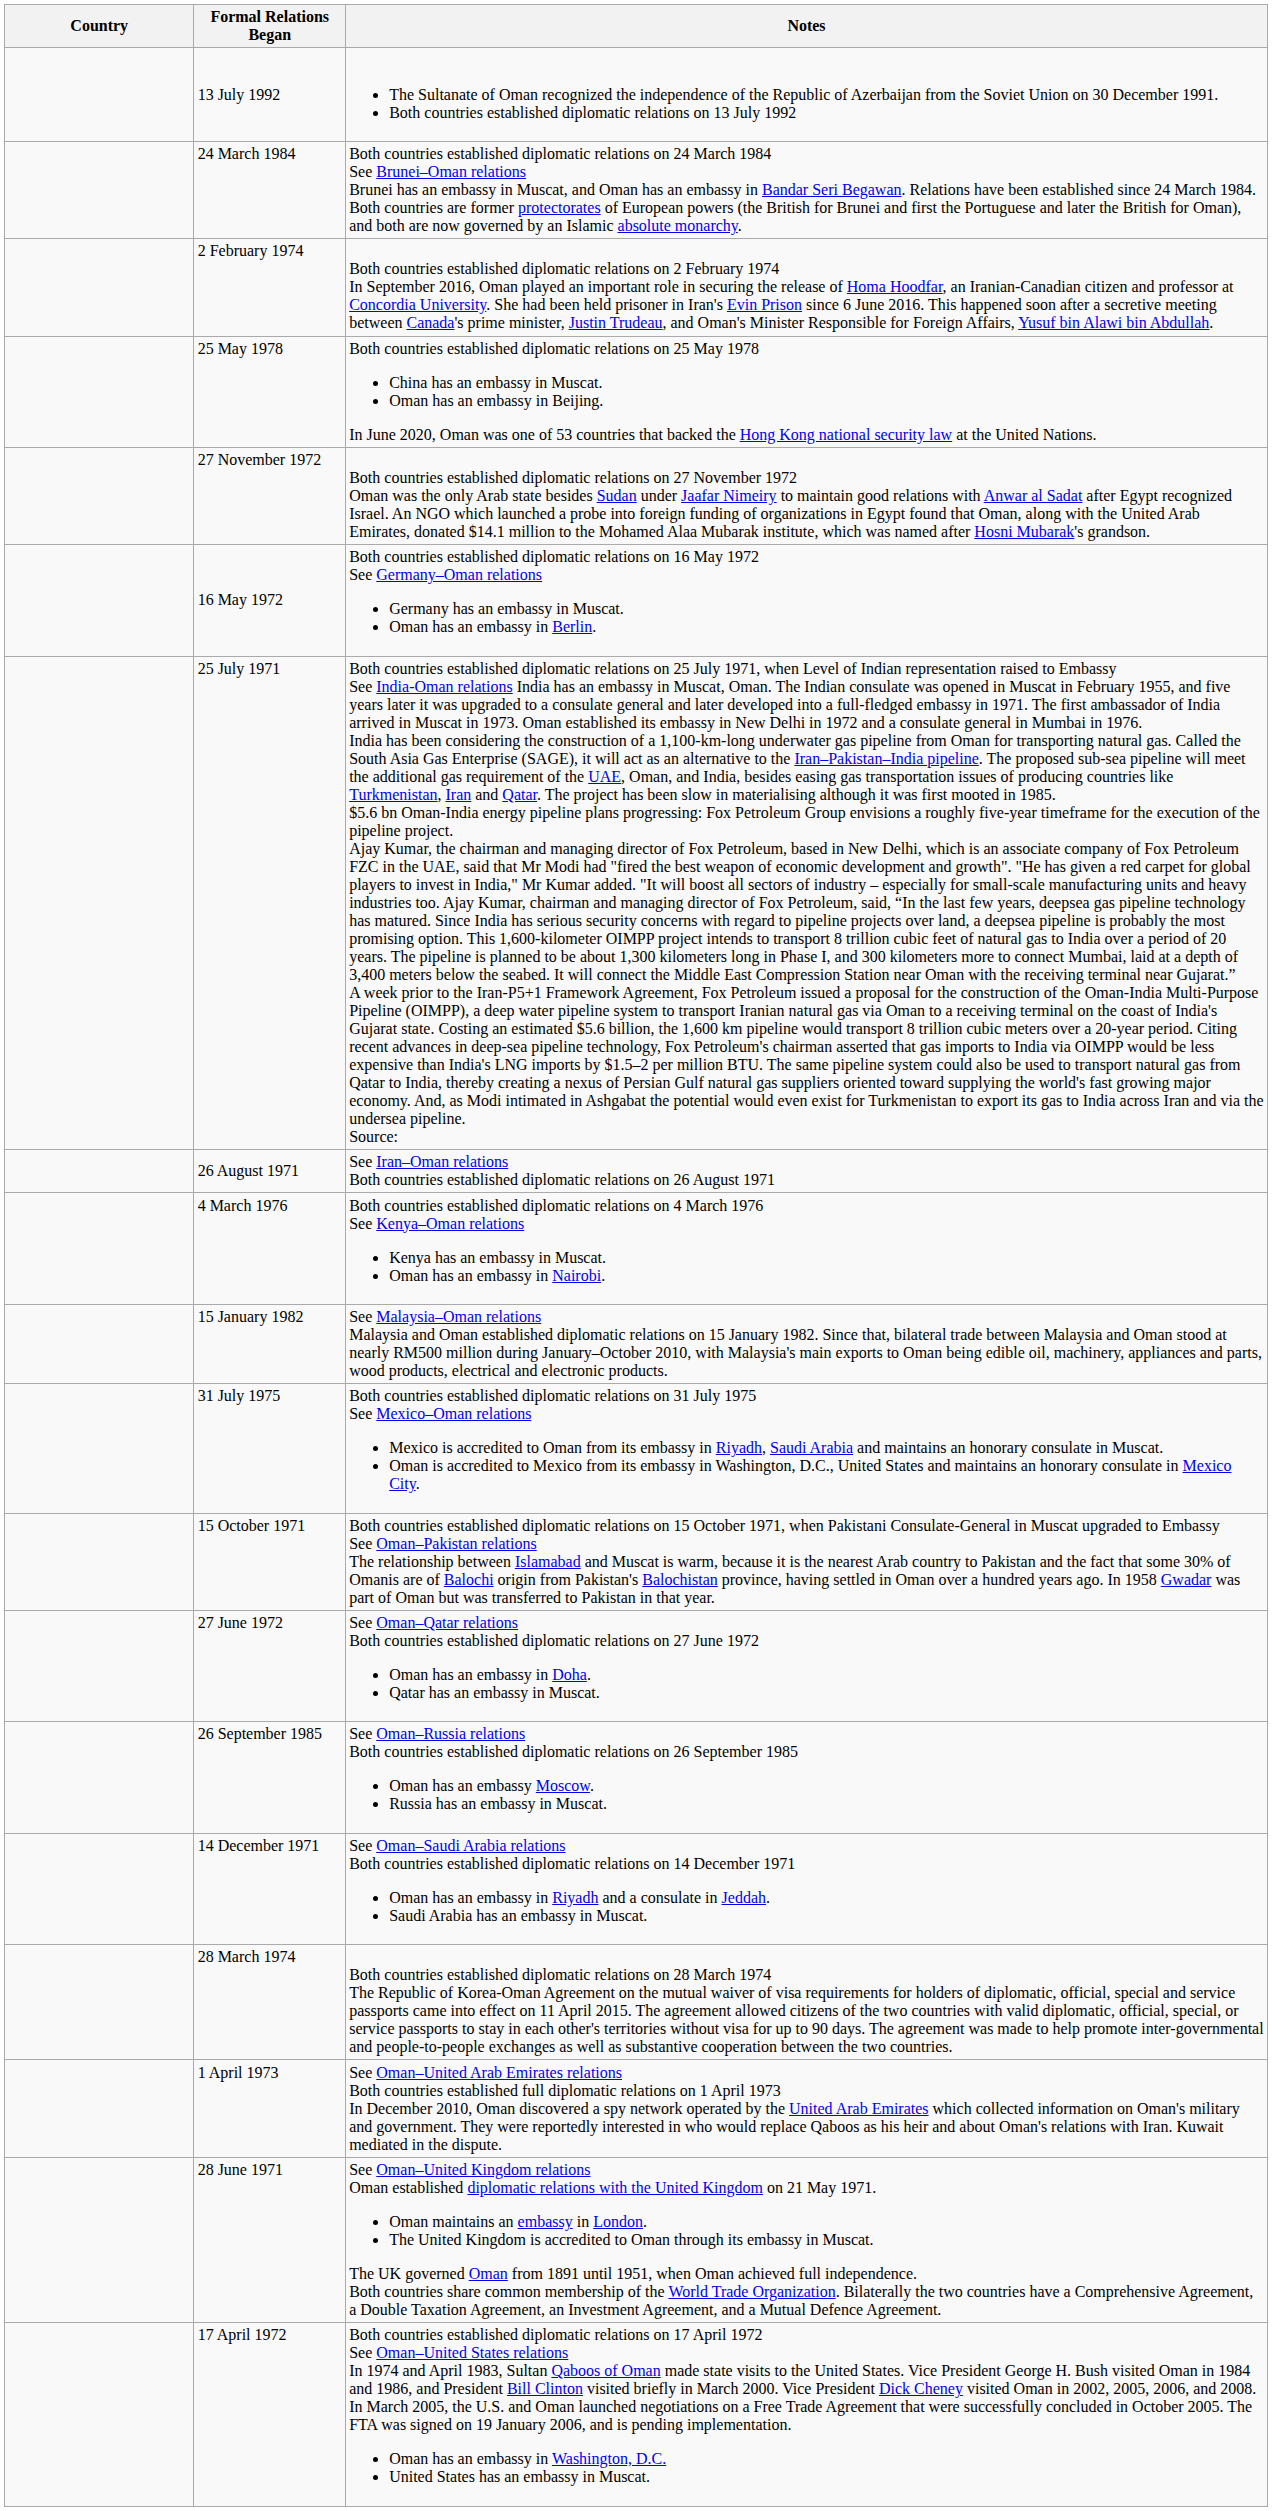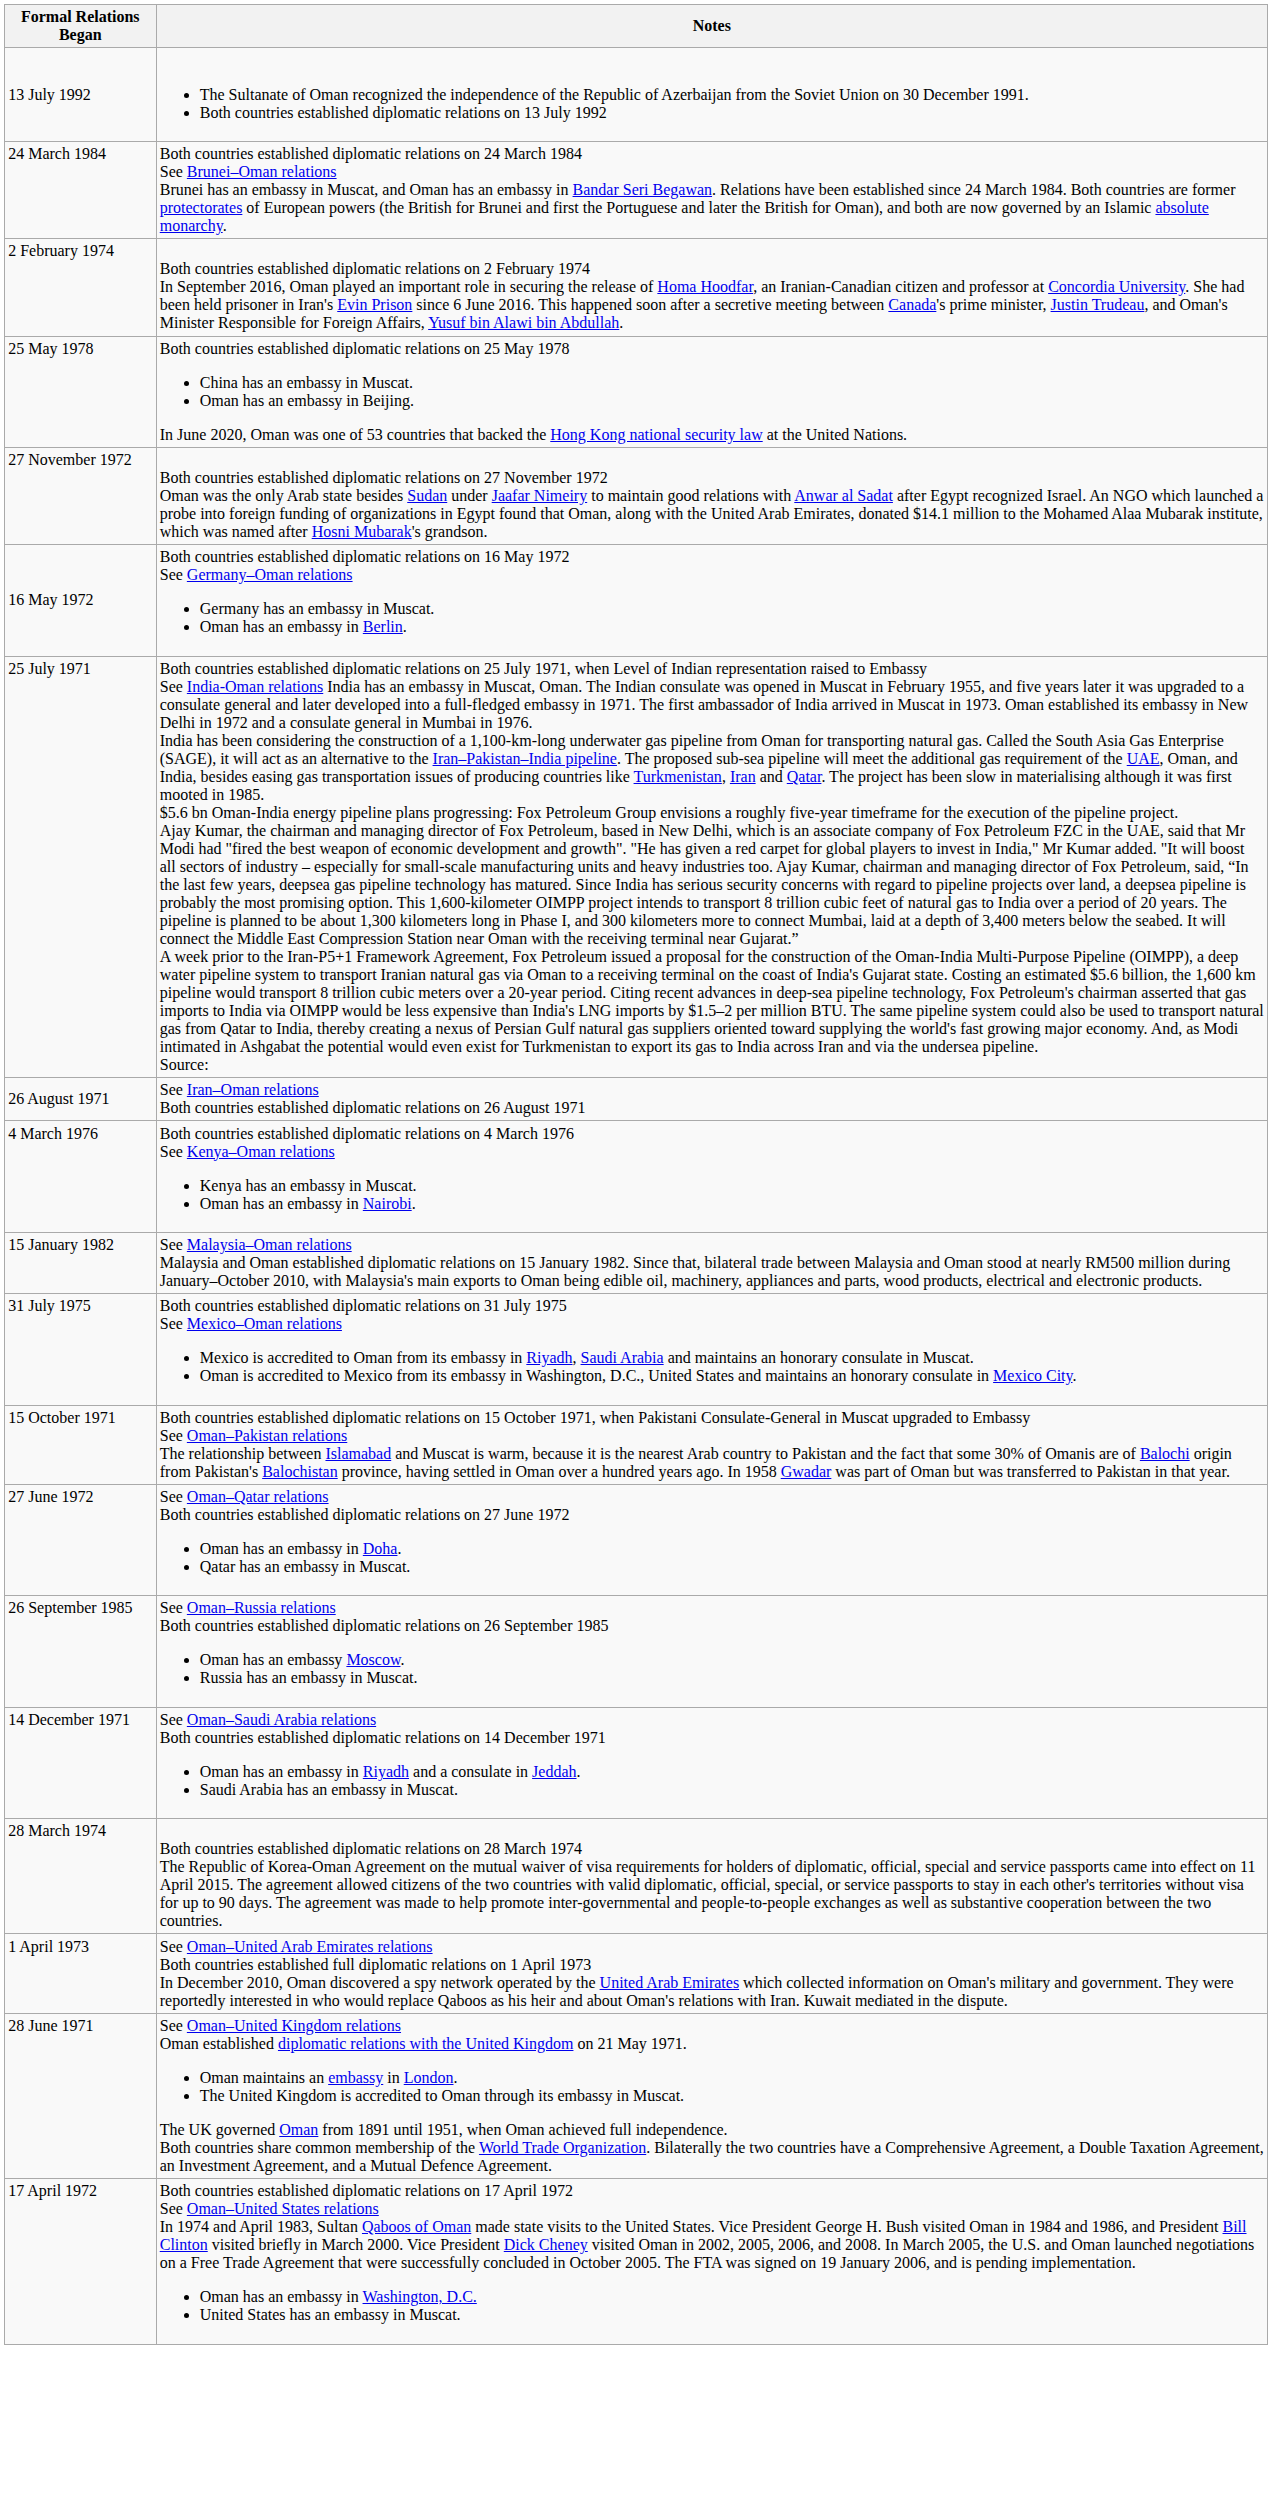- column: Country
